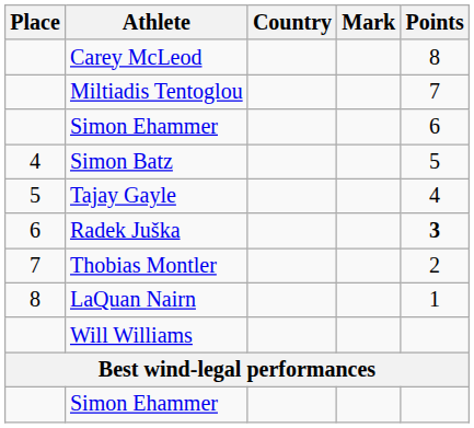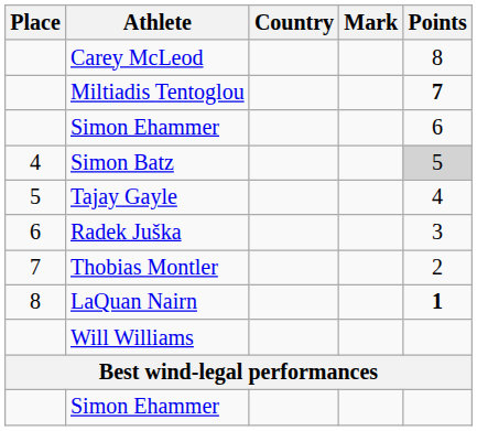Miltiadis Tentoglou | Points: normal -> bold
Simon Batz | Points: no background -> lightgrey background
Radek Juška | Points: bold -> normal
LaQuan Nairn | Points: normal -> bold
